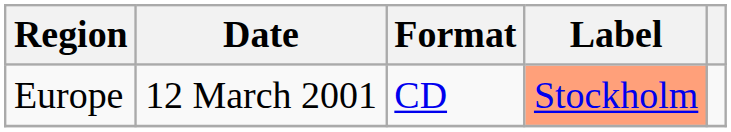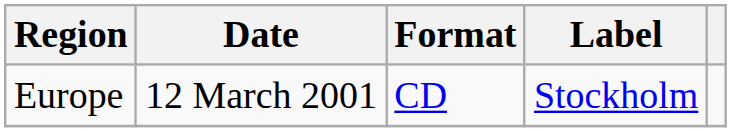Europe | Label: lightsalmon background -> no background
